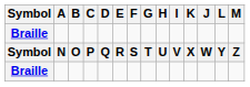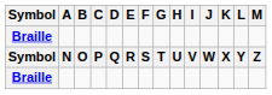columns swapped: J <-> K
